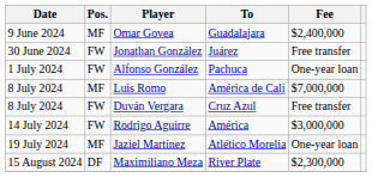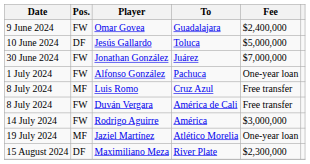Omar Govea | Pos.: MF -> FW
+ row: 10 June 2024 | DF | Jesús Gallardo | Toluca | $5,000,000
Jonathan González | Fee: Free transfer -> $7,000,000
Luis Romo | To: América de Cali -> Cruz Azul
Luis Romo | Fee: $7,000,000 -> Free transfer
Duván Vergara | To: Cruz Azul -> América de Cali
